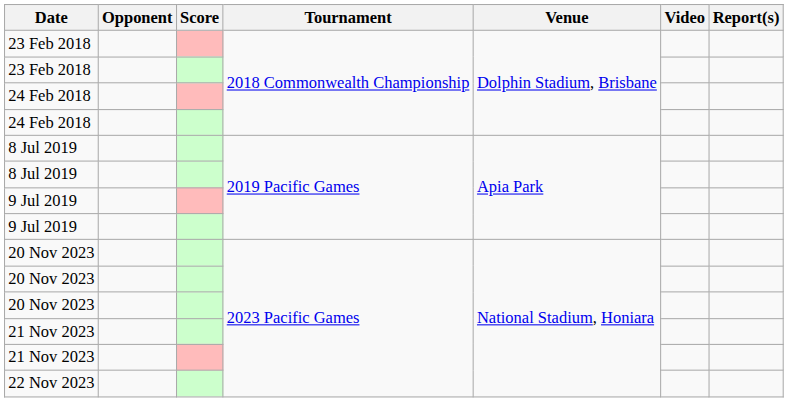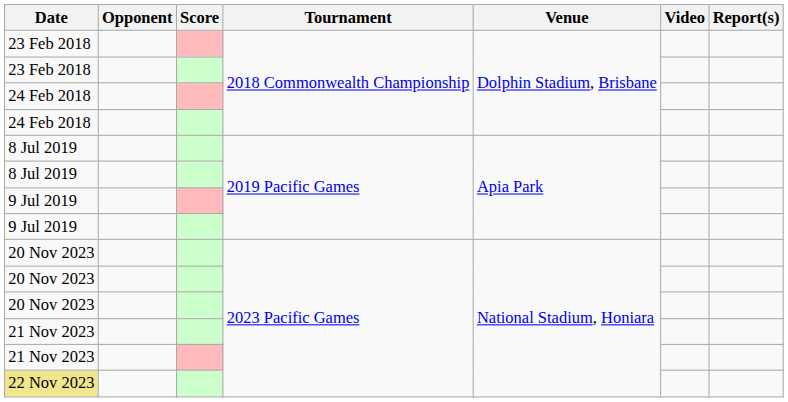22 Nov 2023 | Date: no background -> khaki background
